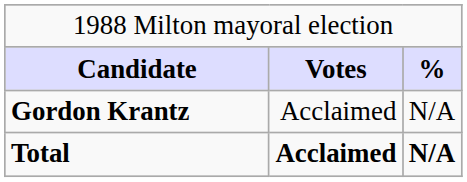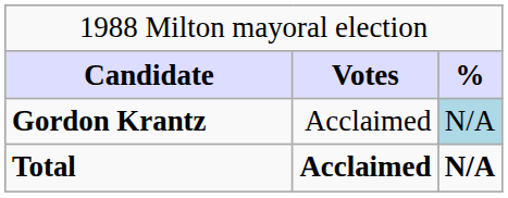Gordon Krantz | column 3: no background -> lightblue background
